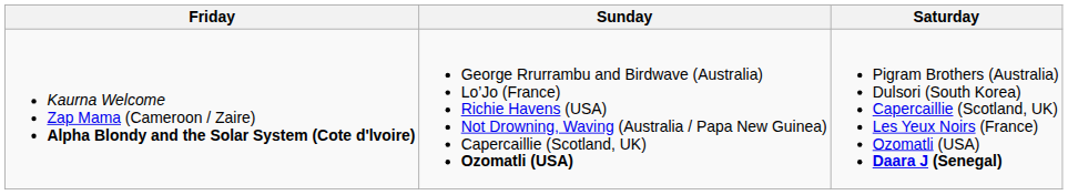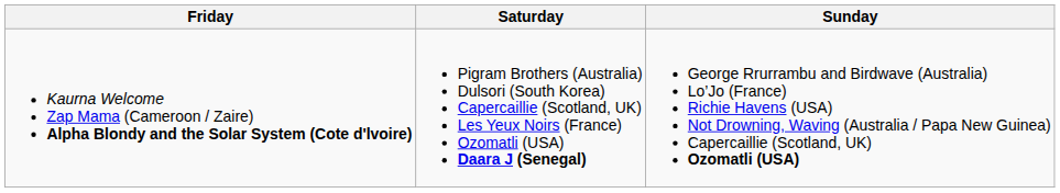columns swapped: Saturday <-> Sunday
